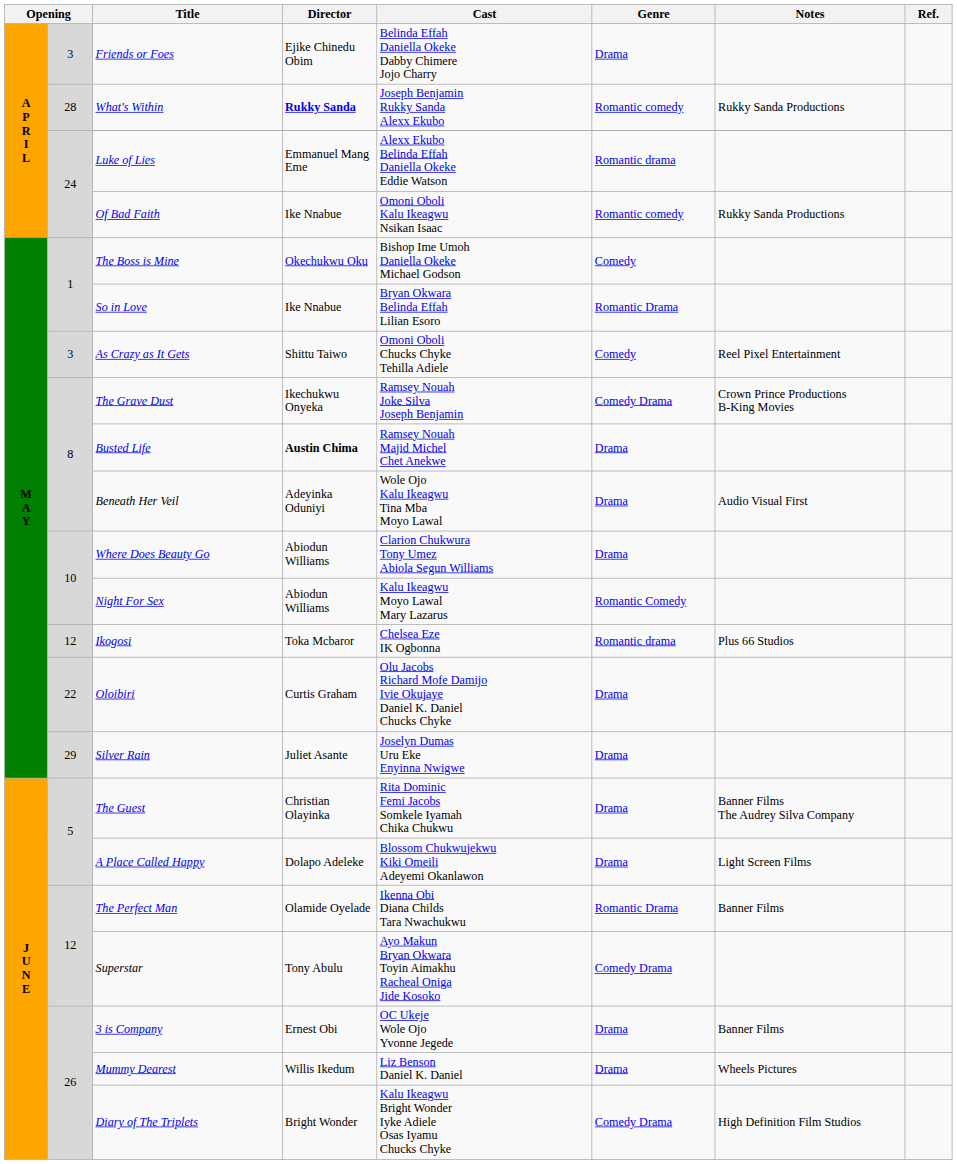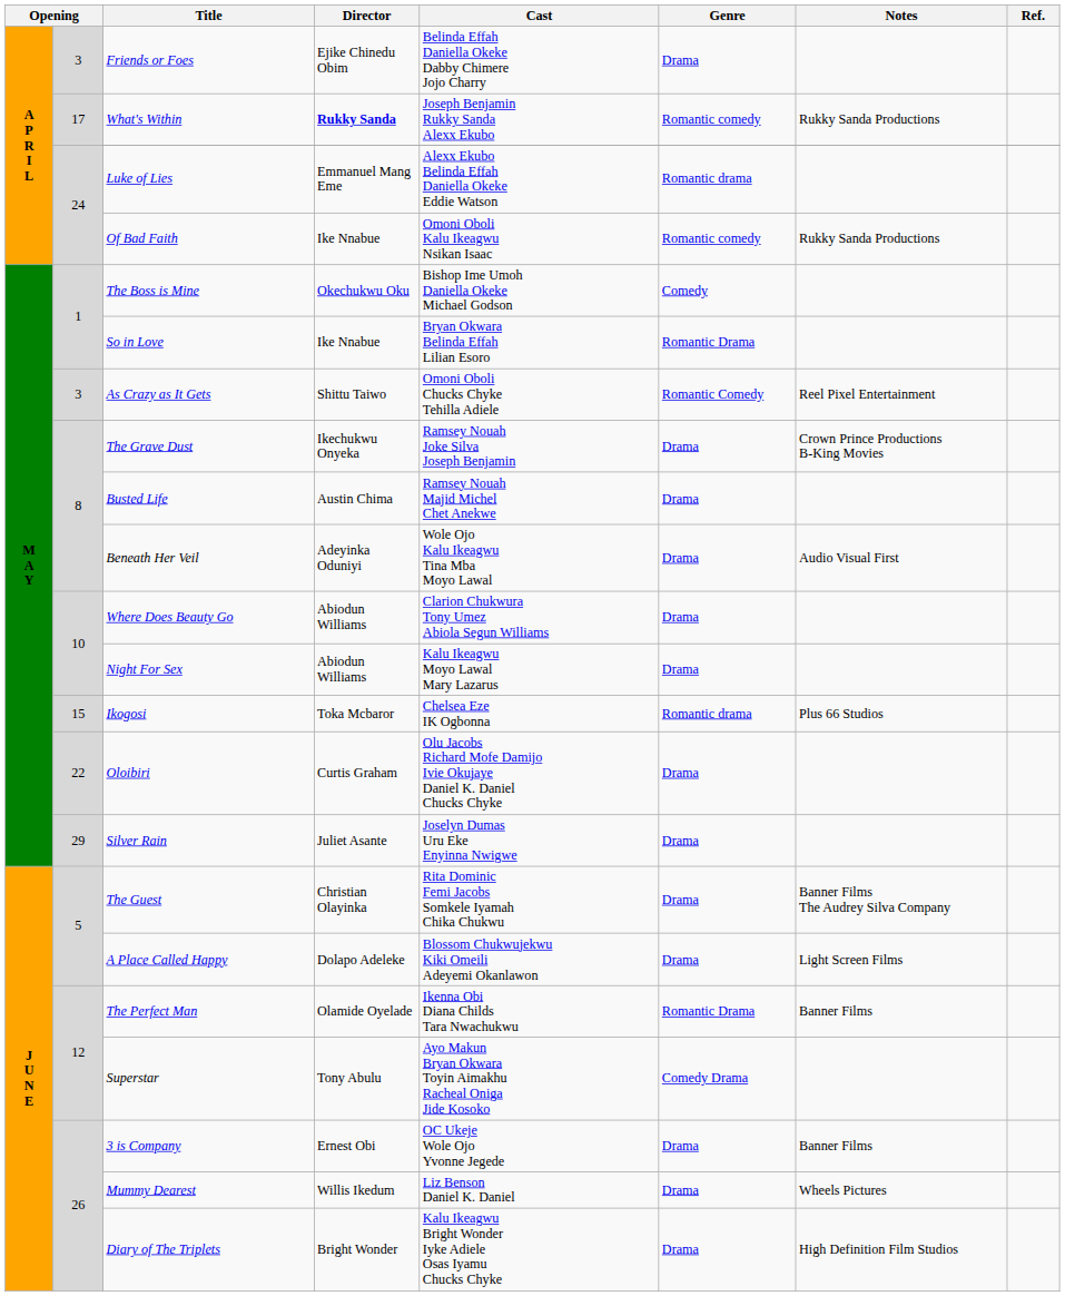What's Within | column 2: 28 -> 17
As Crazy as It Gets | Genre: Comedy -> Romantic Comedy
The Grave Dust | Genre: Comedy Drama -> Drama
Busted Life | Director: bold -> normal
Night For Sex | Genre: Romantic Comedy -> Drama
Ikogosi | column 2: 12 -> 15
Diary of The Triplets | Genre: Comedy Drama -> Drama
